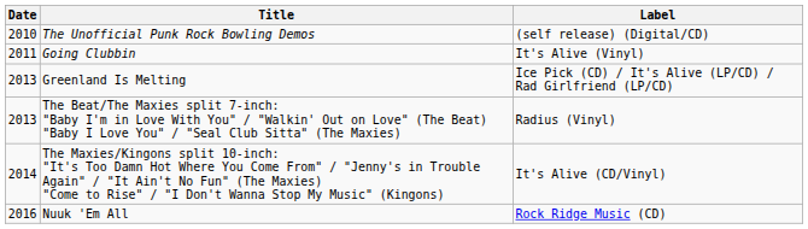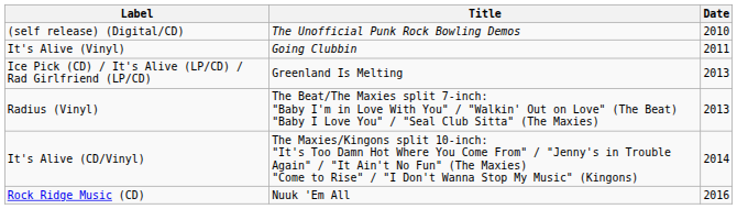columns swapped: Date <-> Label
